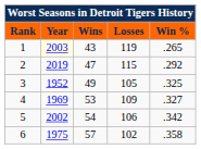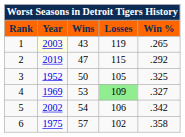3 | Wins: 49 -> 50
4 | Losses: no background -> lightgreen background
